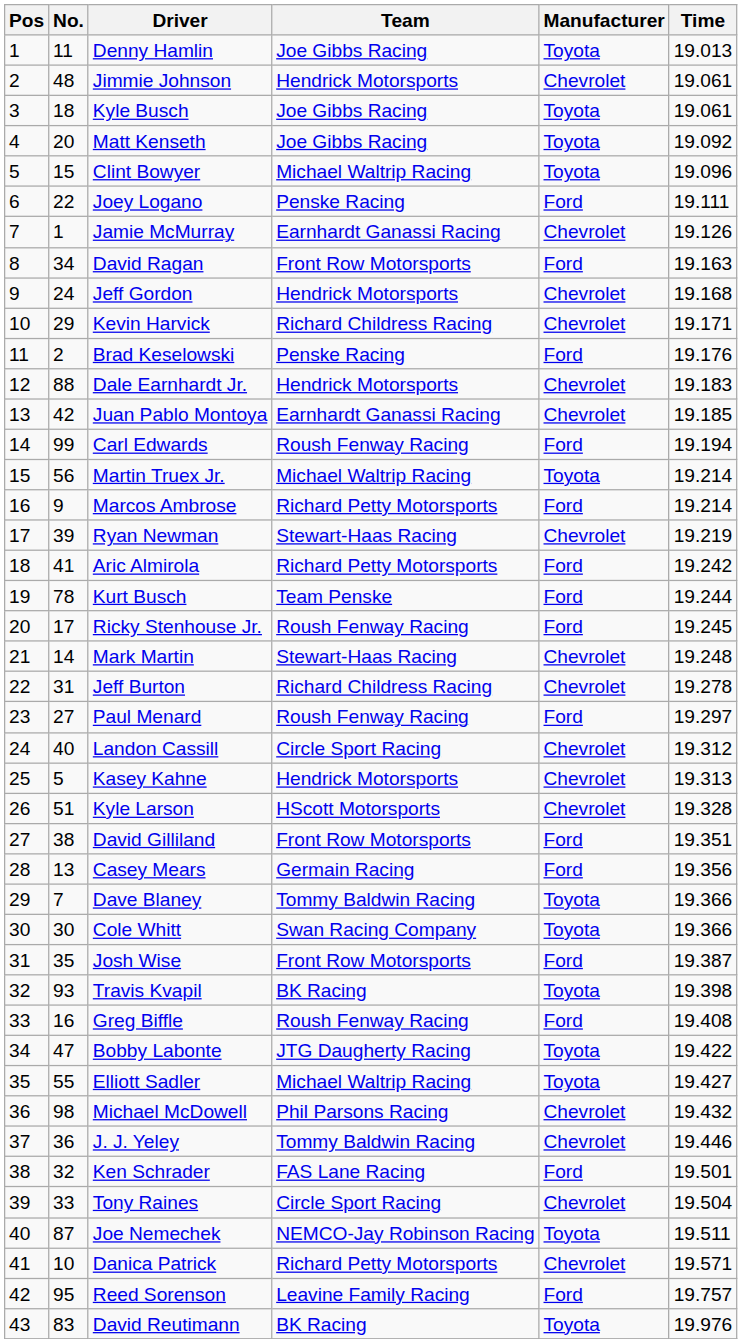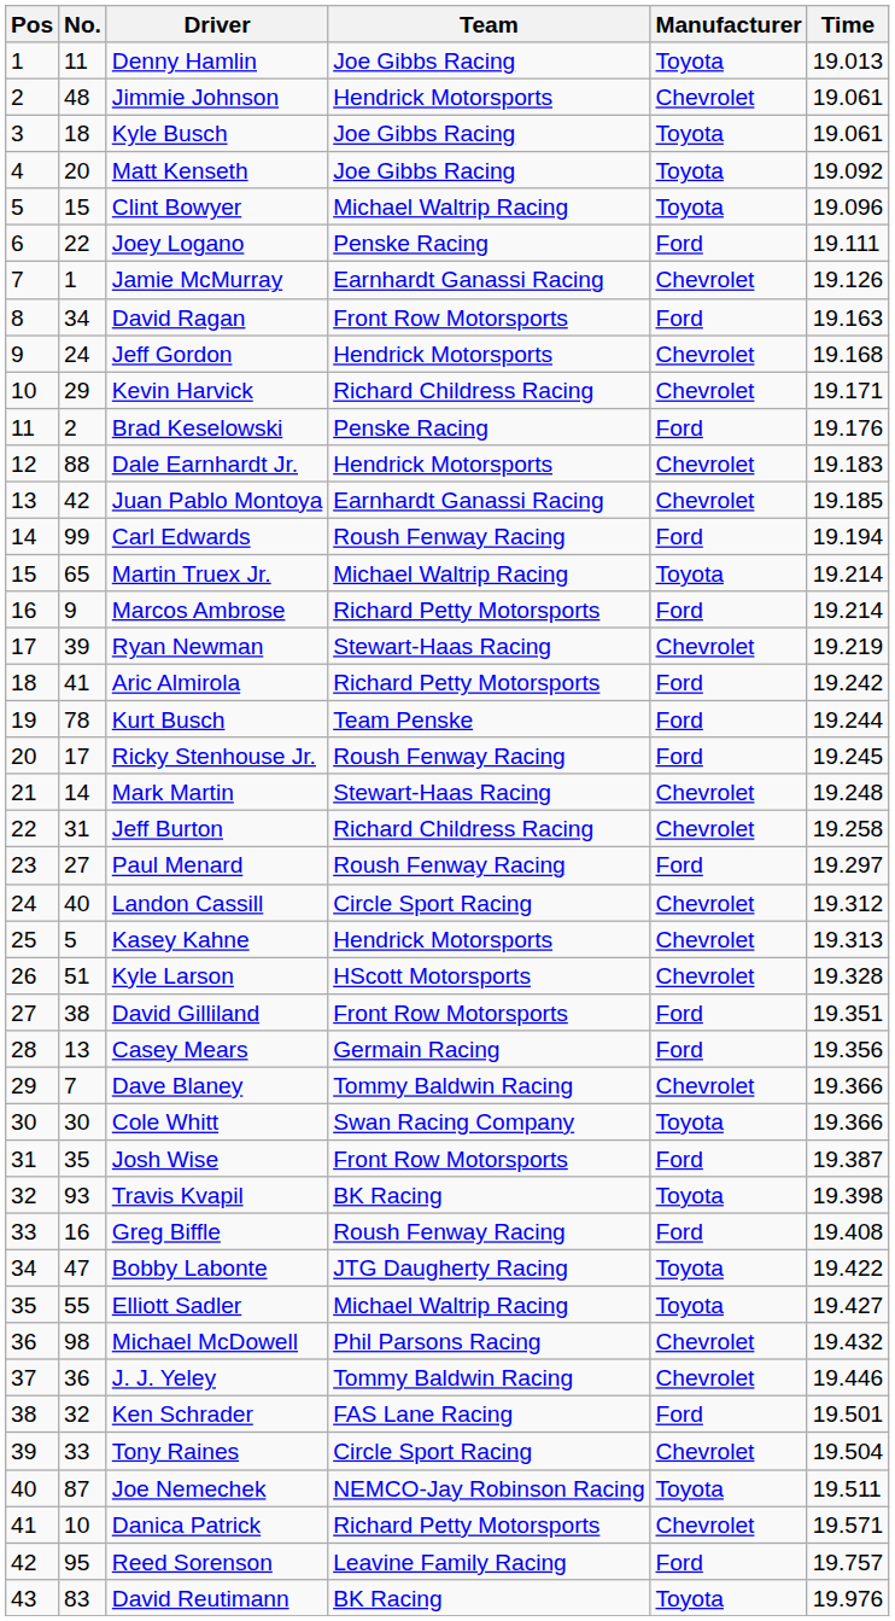Martin Truex Jr. | No.: 56 -> 65
Jeff Burton | Time: 19.278 -> 19.258
Dave Blaney | Manufacturer: Toyota -> Chevrolet
